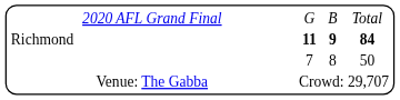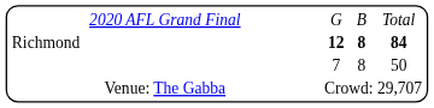Richmond | column 2: 11 -> 12
Richmond | column 3: 9 -> 8
